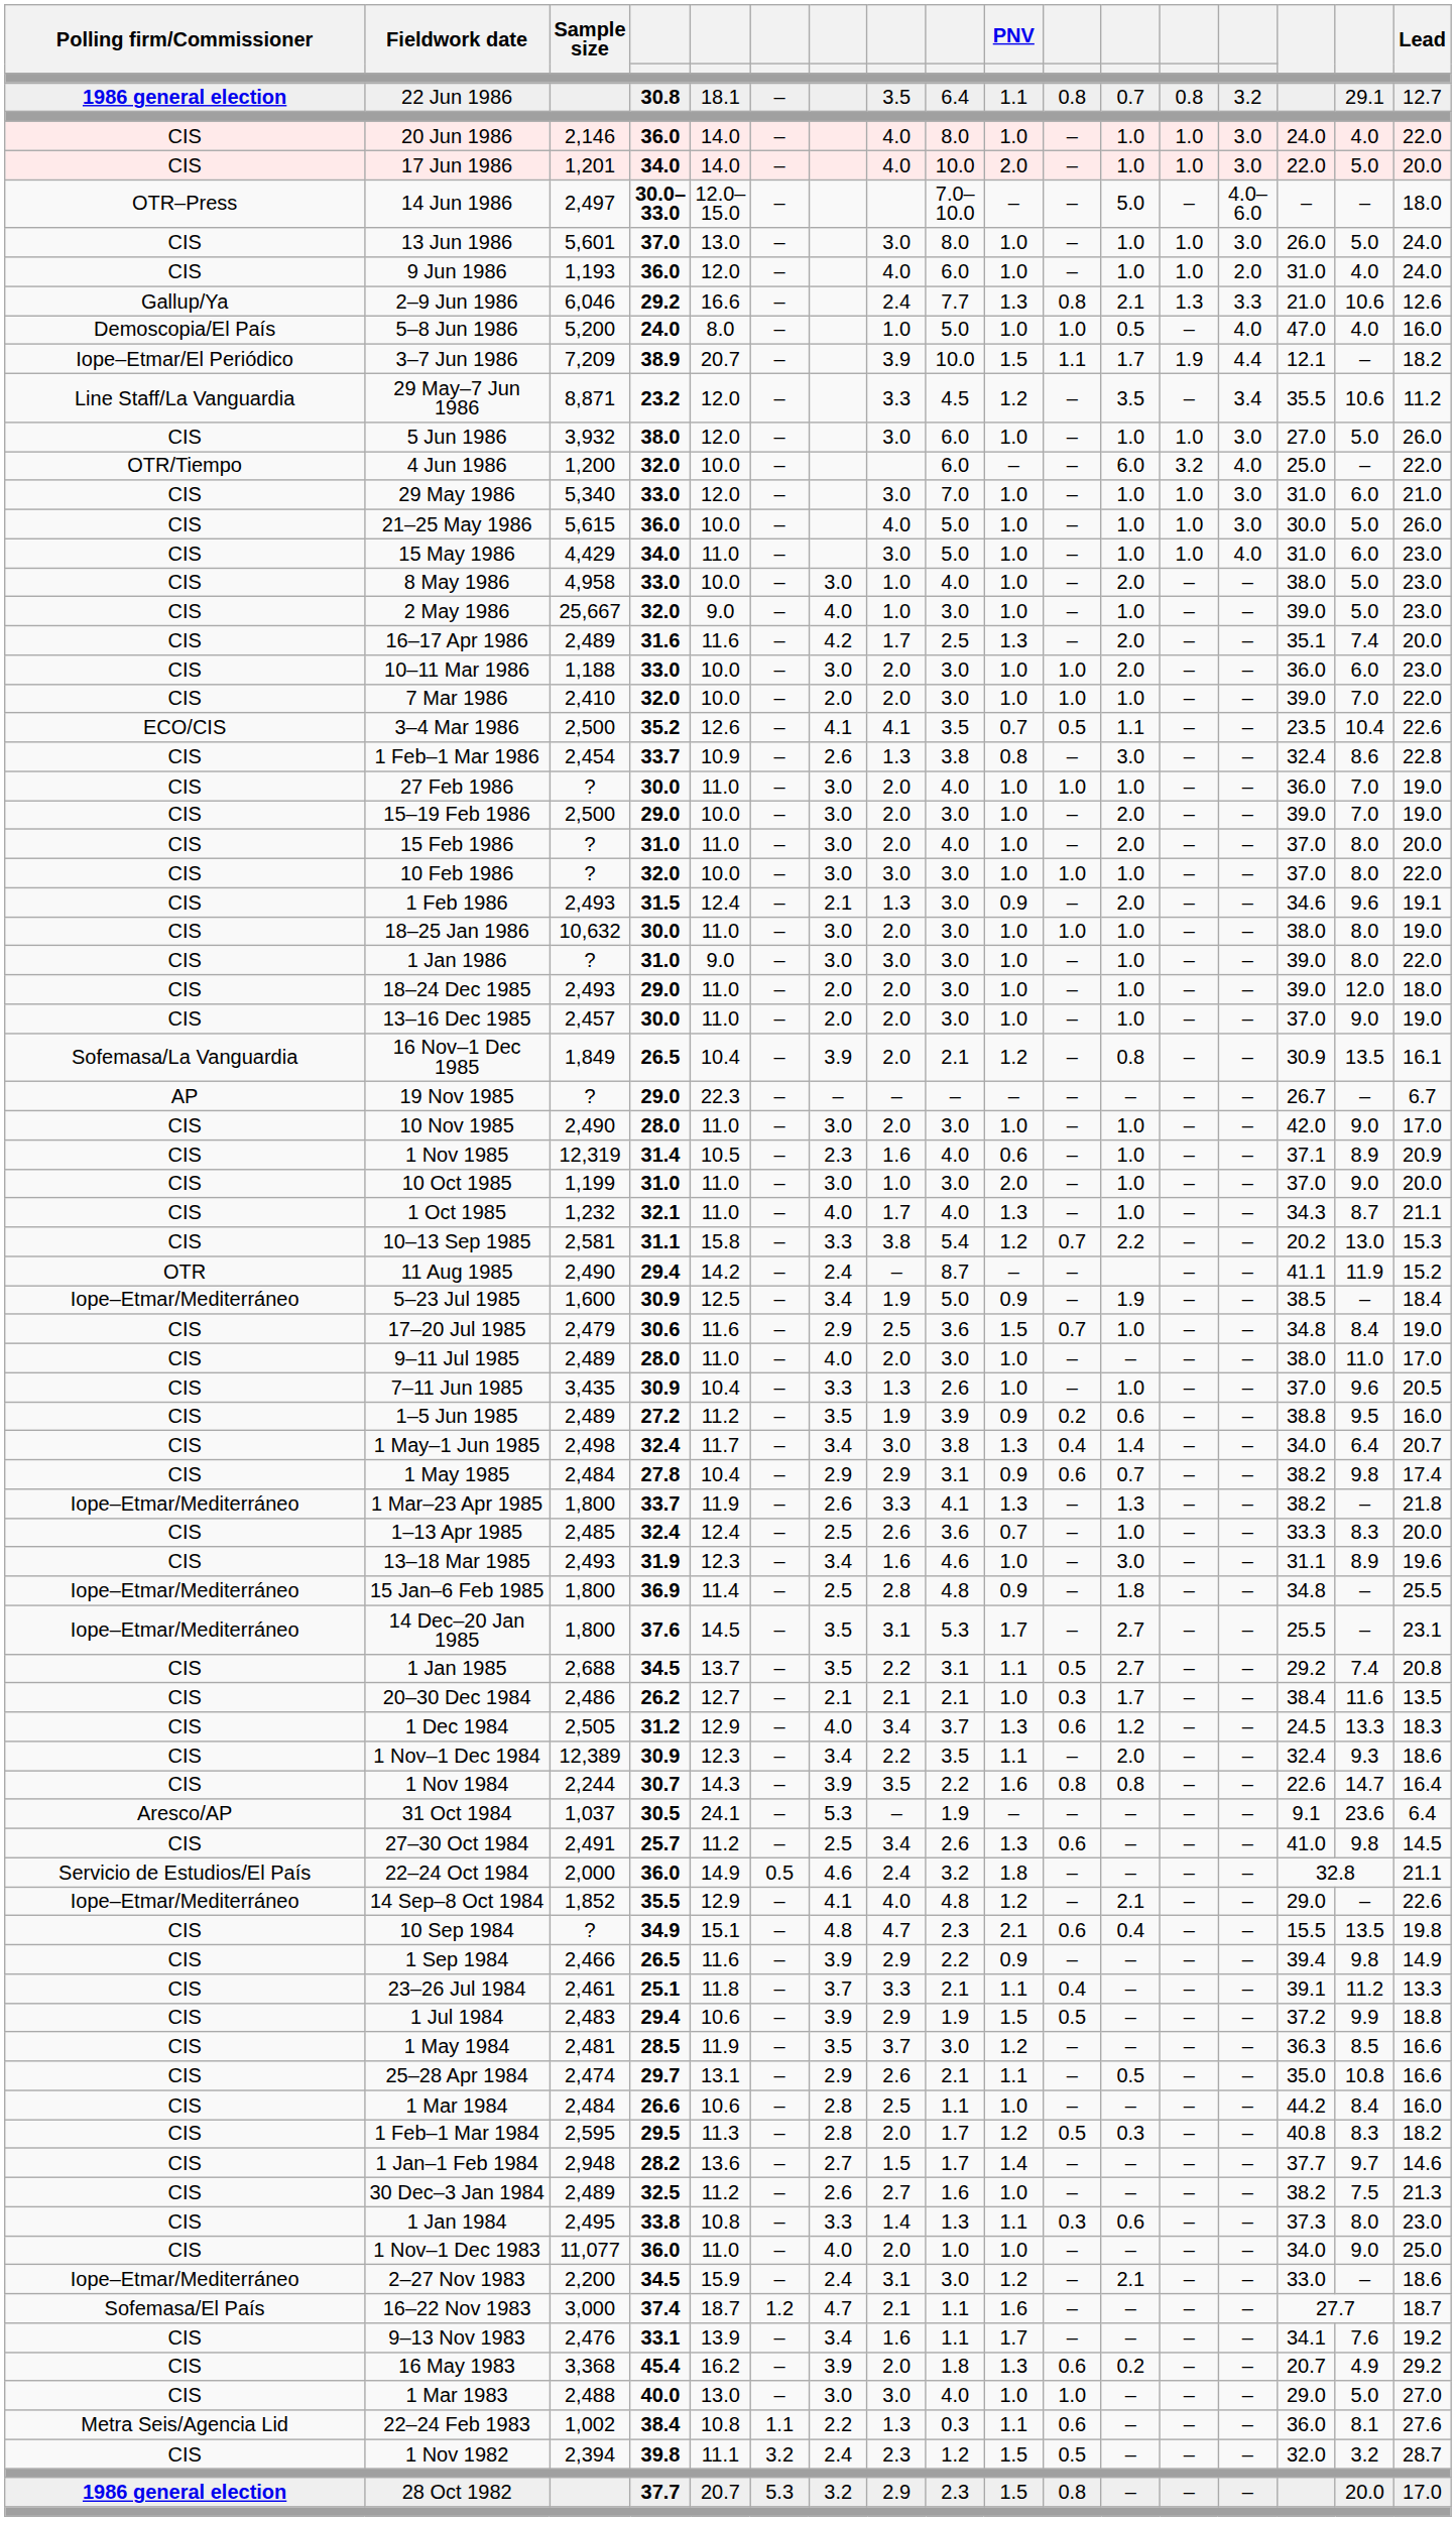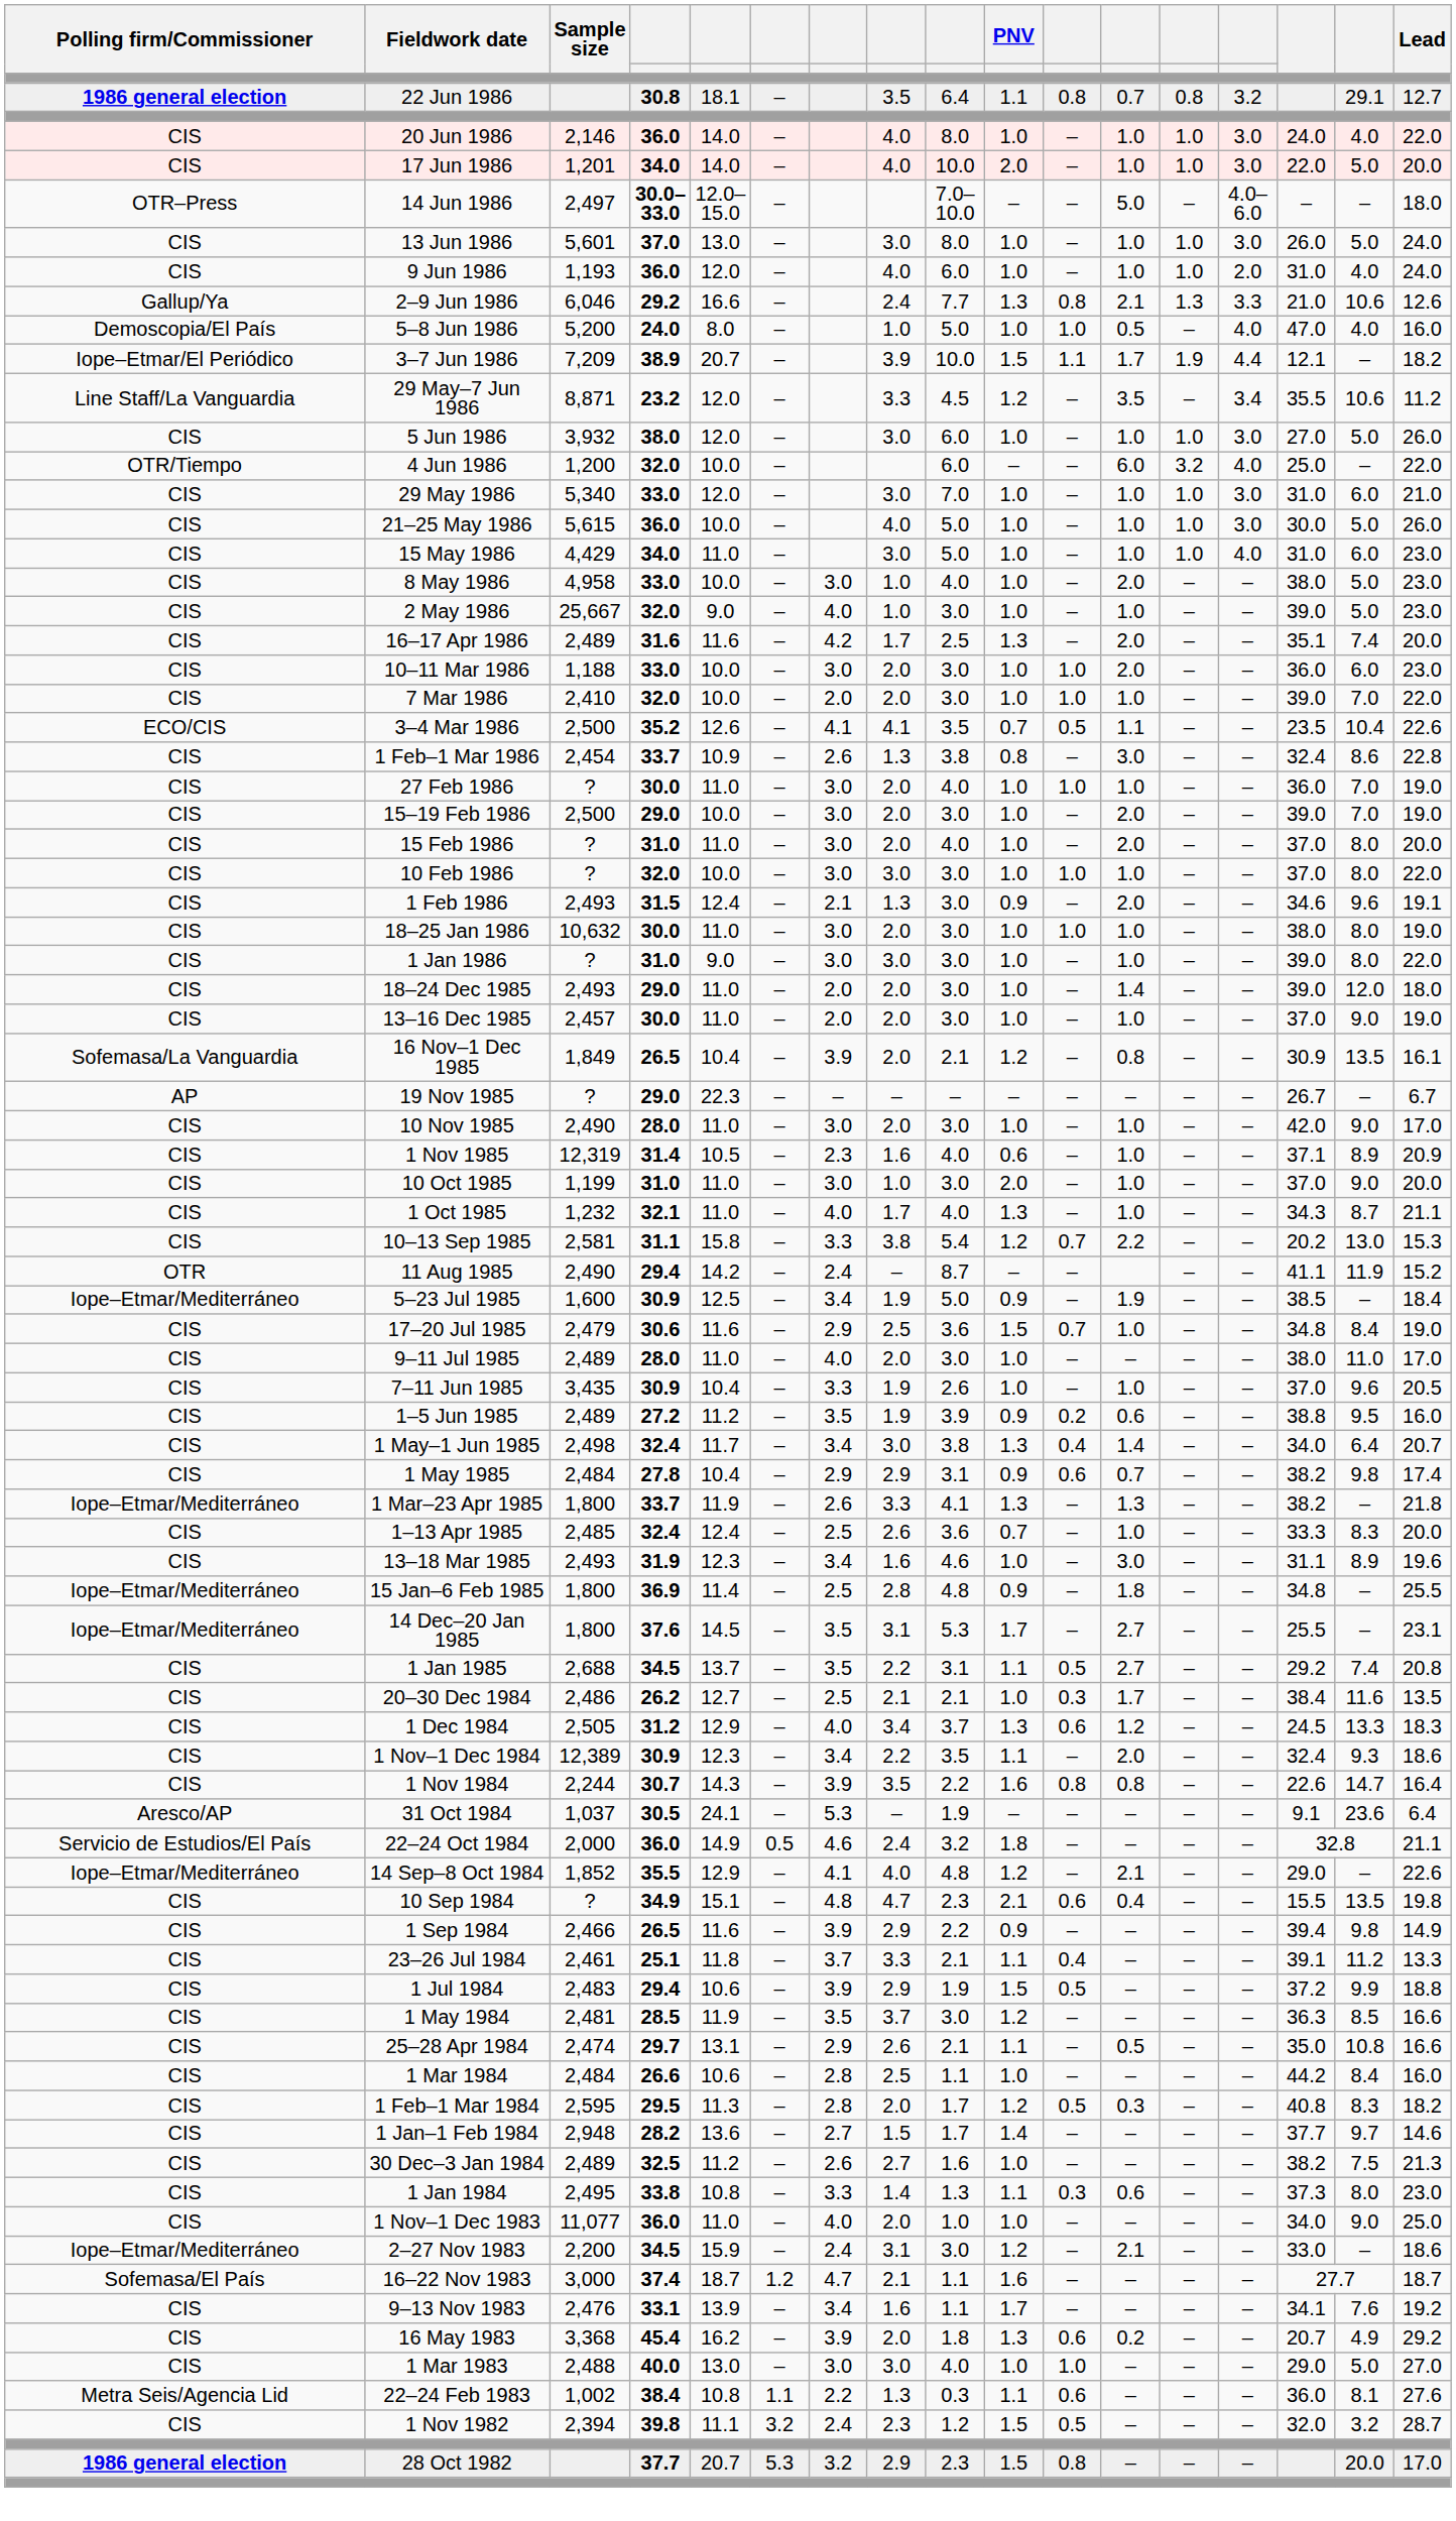18–24 Dec 1985 | column 12: 1.0 -> 1.4
7–11 Jun 1985 | column 8: 1.3 -> 1.9
20–30 Dec 1984 | column 7: 2.1 -> 2.5
- row: CIS | 27–30 Oct 1984 | 2,491 | 25.7 | 11.2 | – | 2.5 | 3.4 | 2.6 | 1.3 | 0.6 | – | – | – | 41.0 | 9.8 | 14.5
